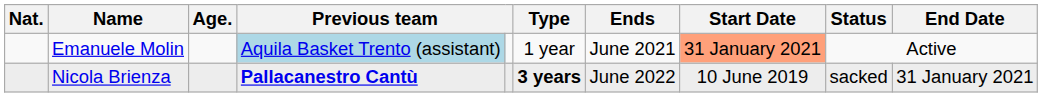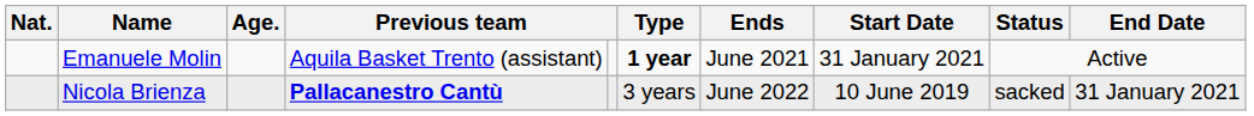Emanuele Molin | column 4: lightblue background -> no background
Emanuele Molin | Type: normal -> bold
Emanuele Molin | Start Date: lightsalmon background -> no background
Nicola Brienza | Type: bold -> normal
